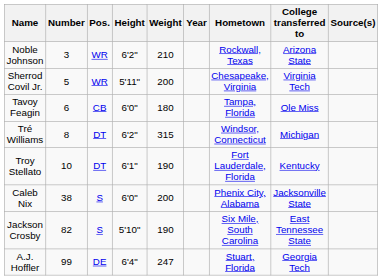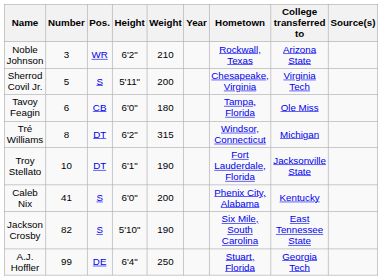Sherrod Covil Jr. | Pos.: WR -> S
Troy Stellato | College transferred to: Kentucky -> Jacksonville State
Caleb Nix | Number: 38 -> 41
Caleb Nix | College transferred to: Jacksonville State -> Kentucky
A.J. Hoffler | Weight: 247 -> 250
